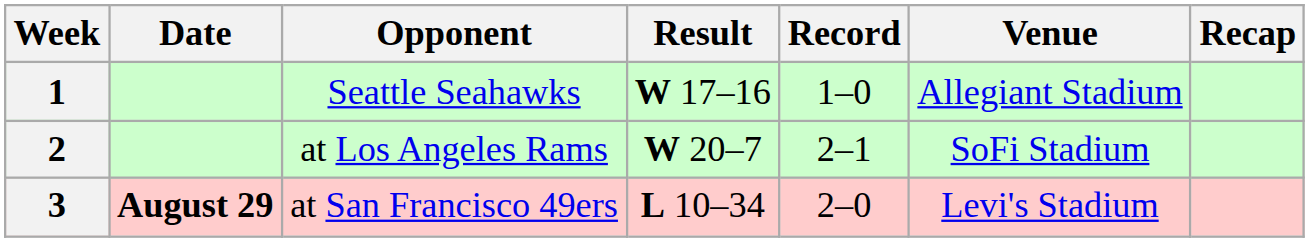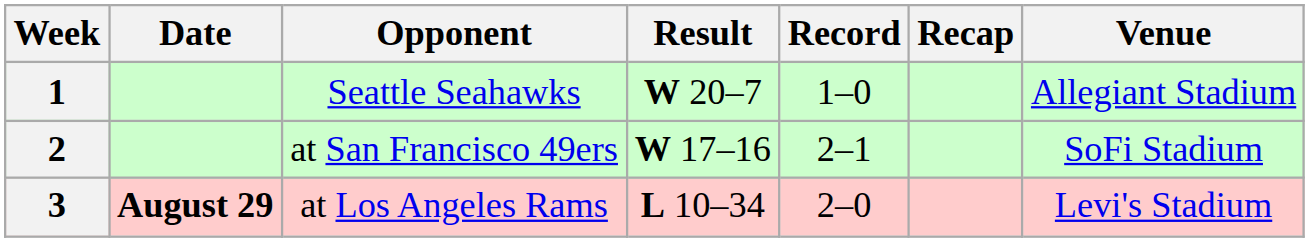columns swapped: Venue <-> Recap
1 | Result: W 17–16 -> W 20–7
2 | Opponent: at Los Angeles Rams -> at San Francisco 49ers
2 | Result: W 20–7 -> W 17–16
3 | Opponent: at San Francisco 49ers -> at Los Angeles Rams
